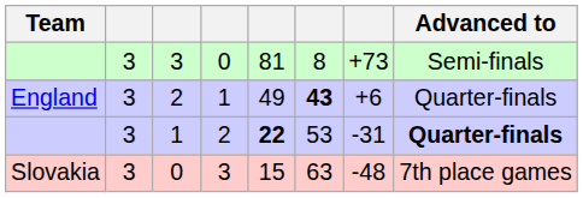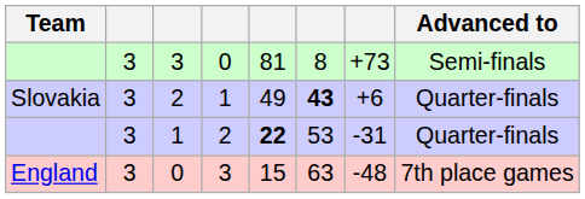row 3 | Team: England -> Slovakia
row 4 | Advanced to: bold -> normal
row 5 | Team: Slovakia -> England
